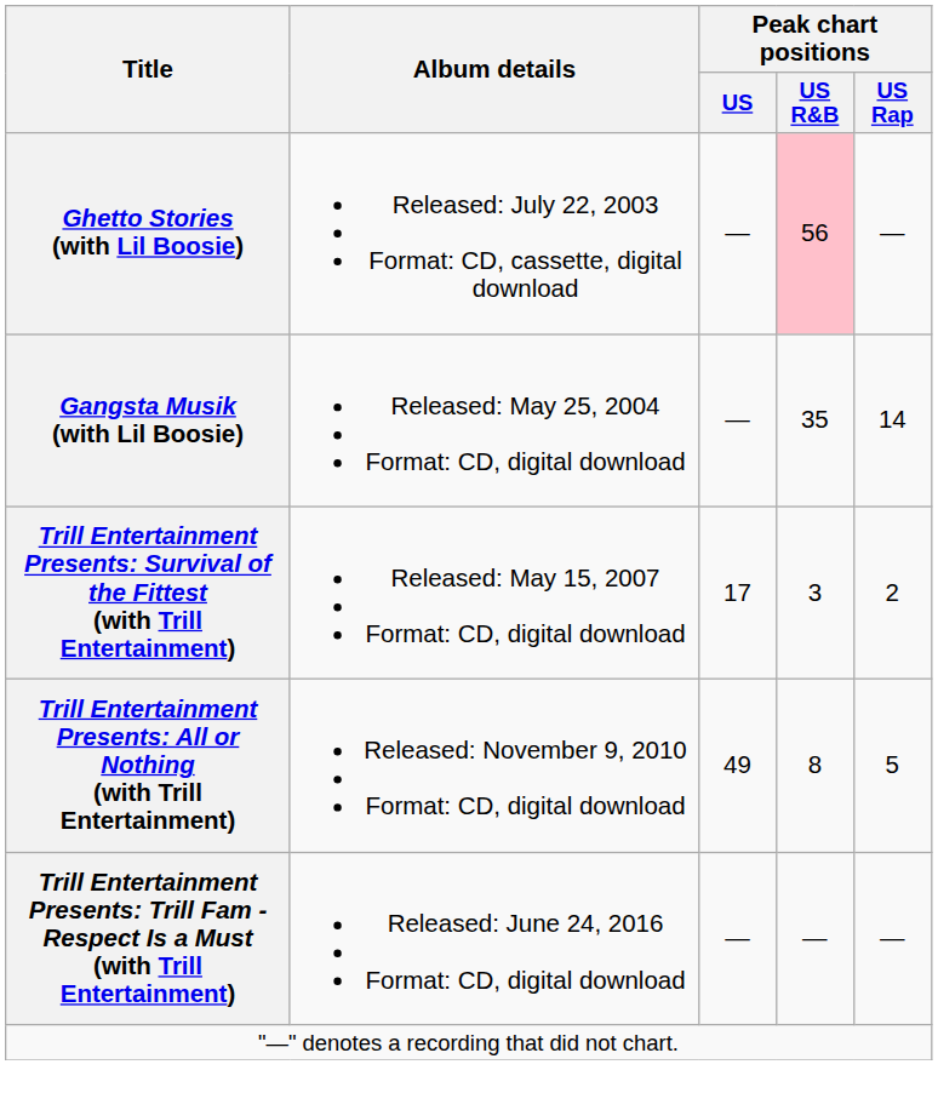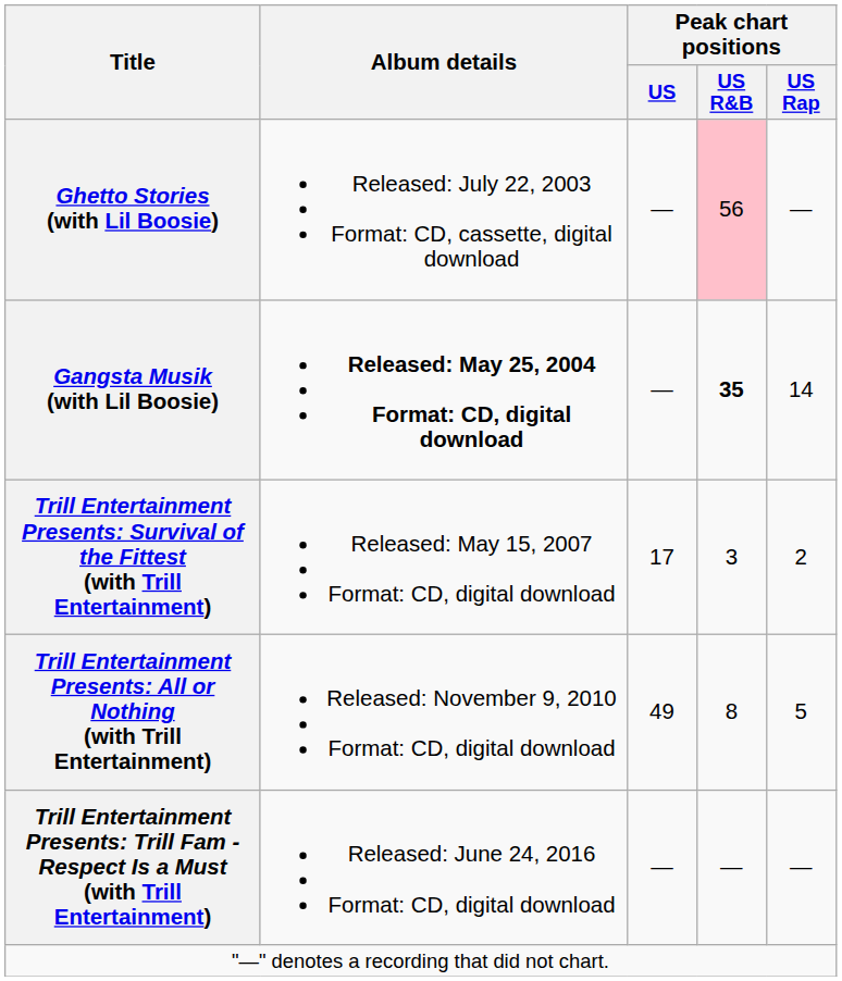Gangsta Musik (with Lil Boosie) | Album details: normal -> bold
Gangsta Musik (with Lil Boosie) | Peak chart positions / US R&B: normal -> bold
